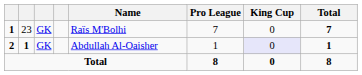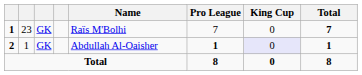2 | column 2: bold -> normal
2 | Pro League: normal -> bold
